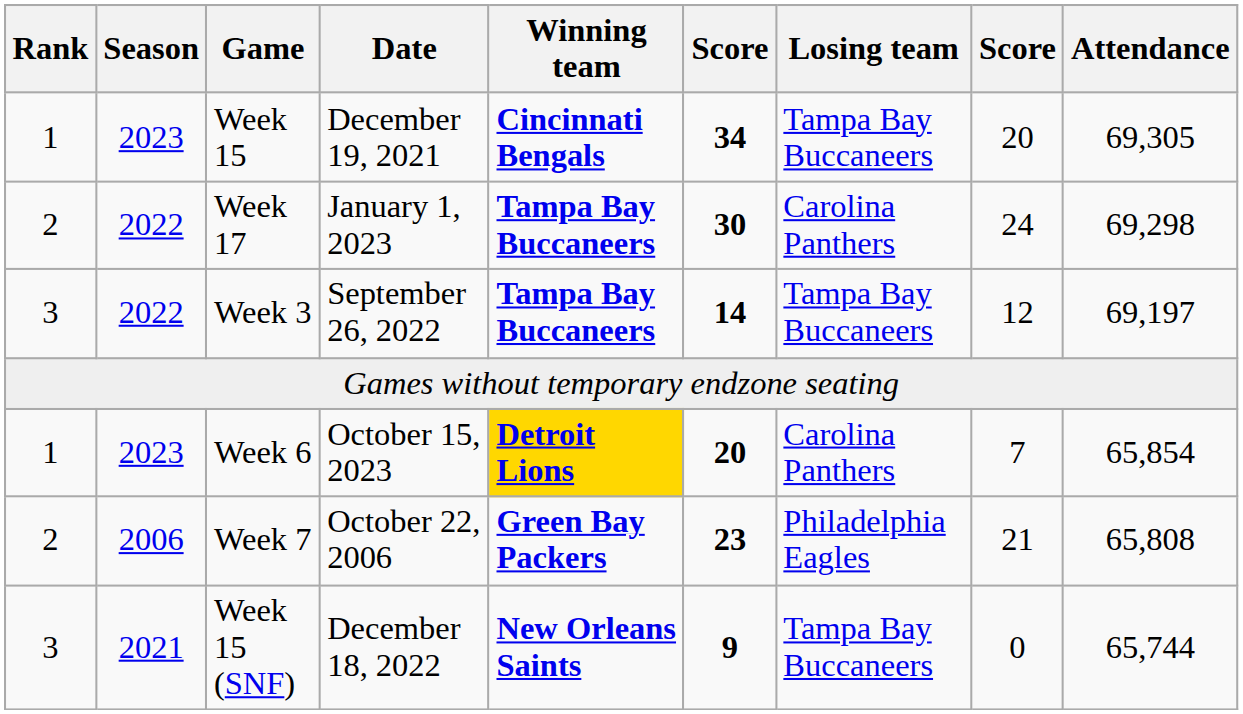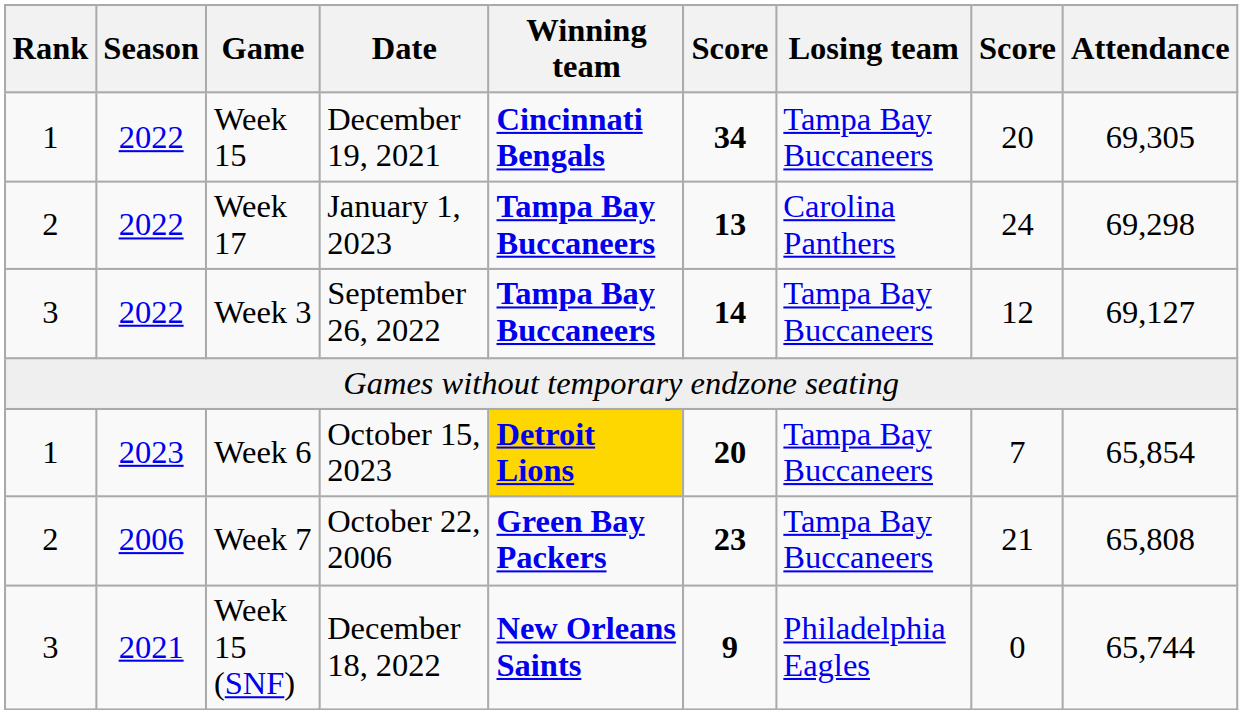Week 15 | Season: 2023 -> 2022
Week 17 | column 6: 30 -> 13
Week 3 | Attendance: 69,197 -> 69,127
Week 6 | Losing team: Carolina Panthers -> Tampa Bay Buccaneers
Week 7 | Losing team: Philadelphia Eagles -> Tampa Bay Buccaneers
Week 15 (SNF) | Losing team: Tampa Bay Buccaneers -> Philadelphia Eagles
